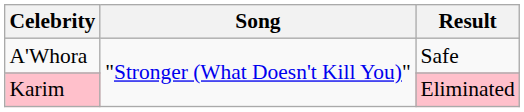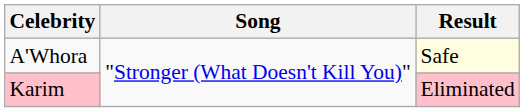A'Whora | Result: no background -> lightyellow background
